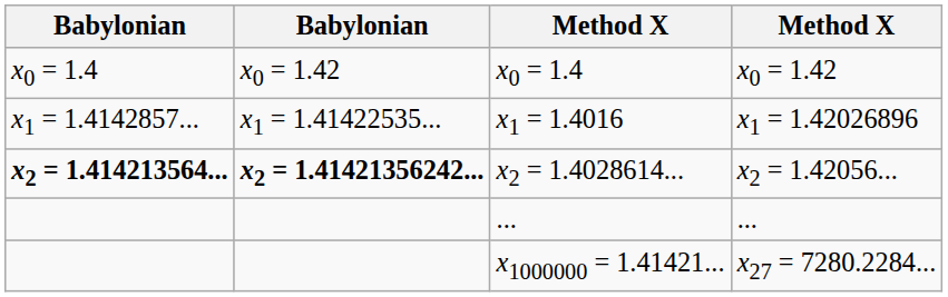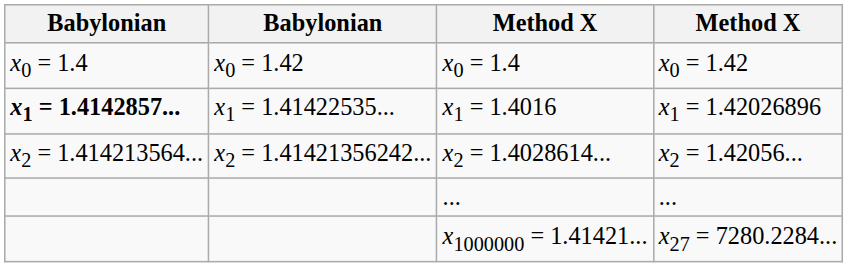x1 = 1.4016 | column 1: normal -> bold
x2 = 1.4028614... | column 1: bold -> normal
x2 = 1.4028614... | column 2: bold -> normal
